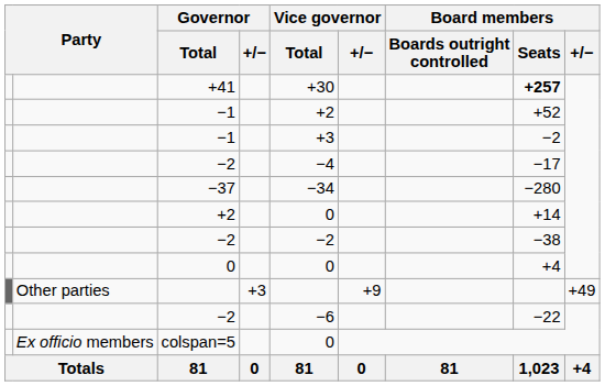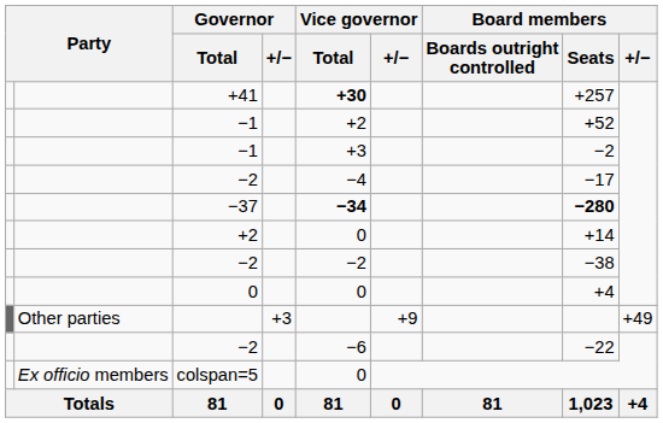+41 | Vice governor / Total: normal -> bold
+41 | Board members / Seats: bold -> normal
−37 | Vice governor / Total: normal -> bold
−37 | Board members / Seats: normal -> bold
